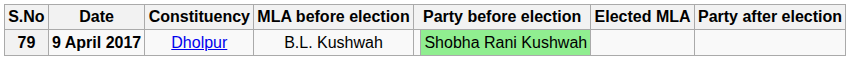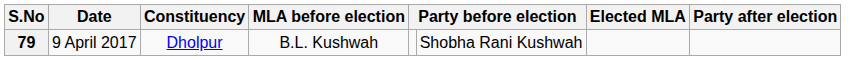79 | Date: bold -> normal
79 | column 6: lightgreen background -> no background
